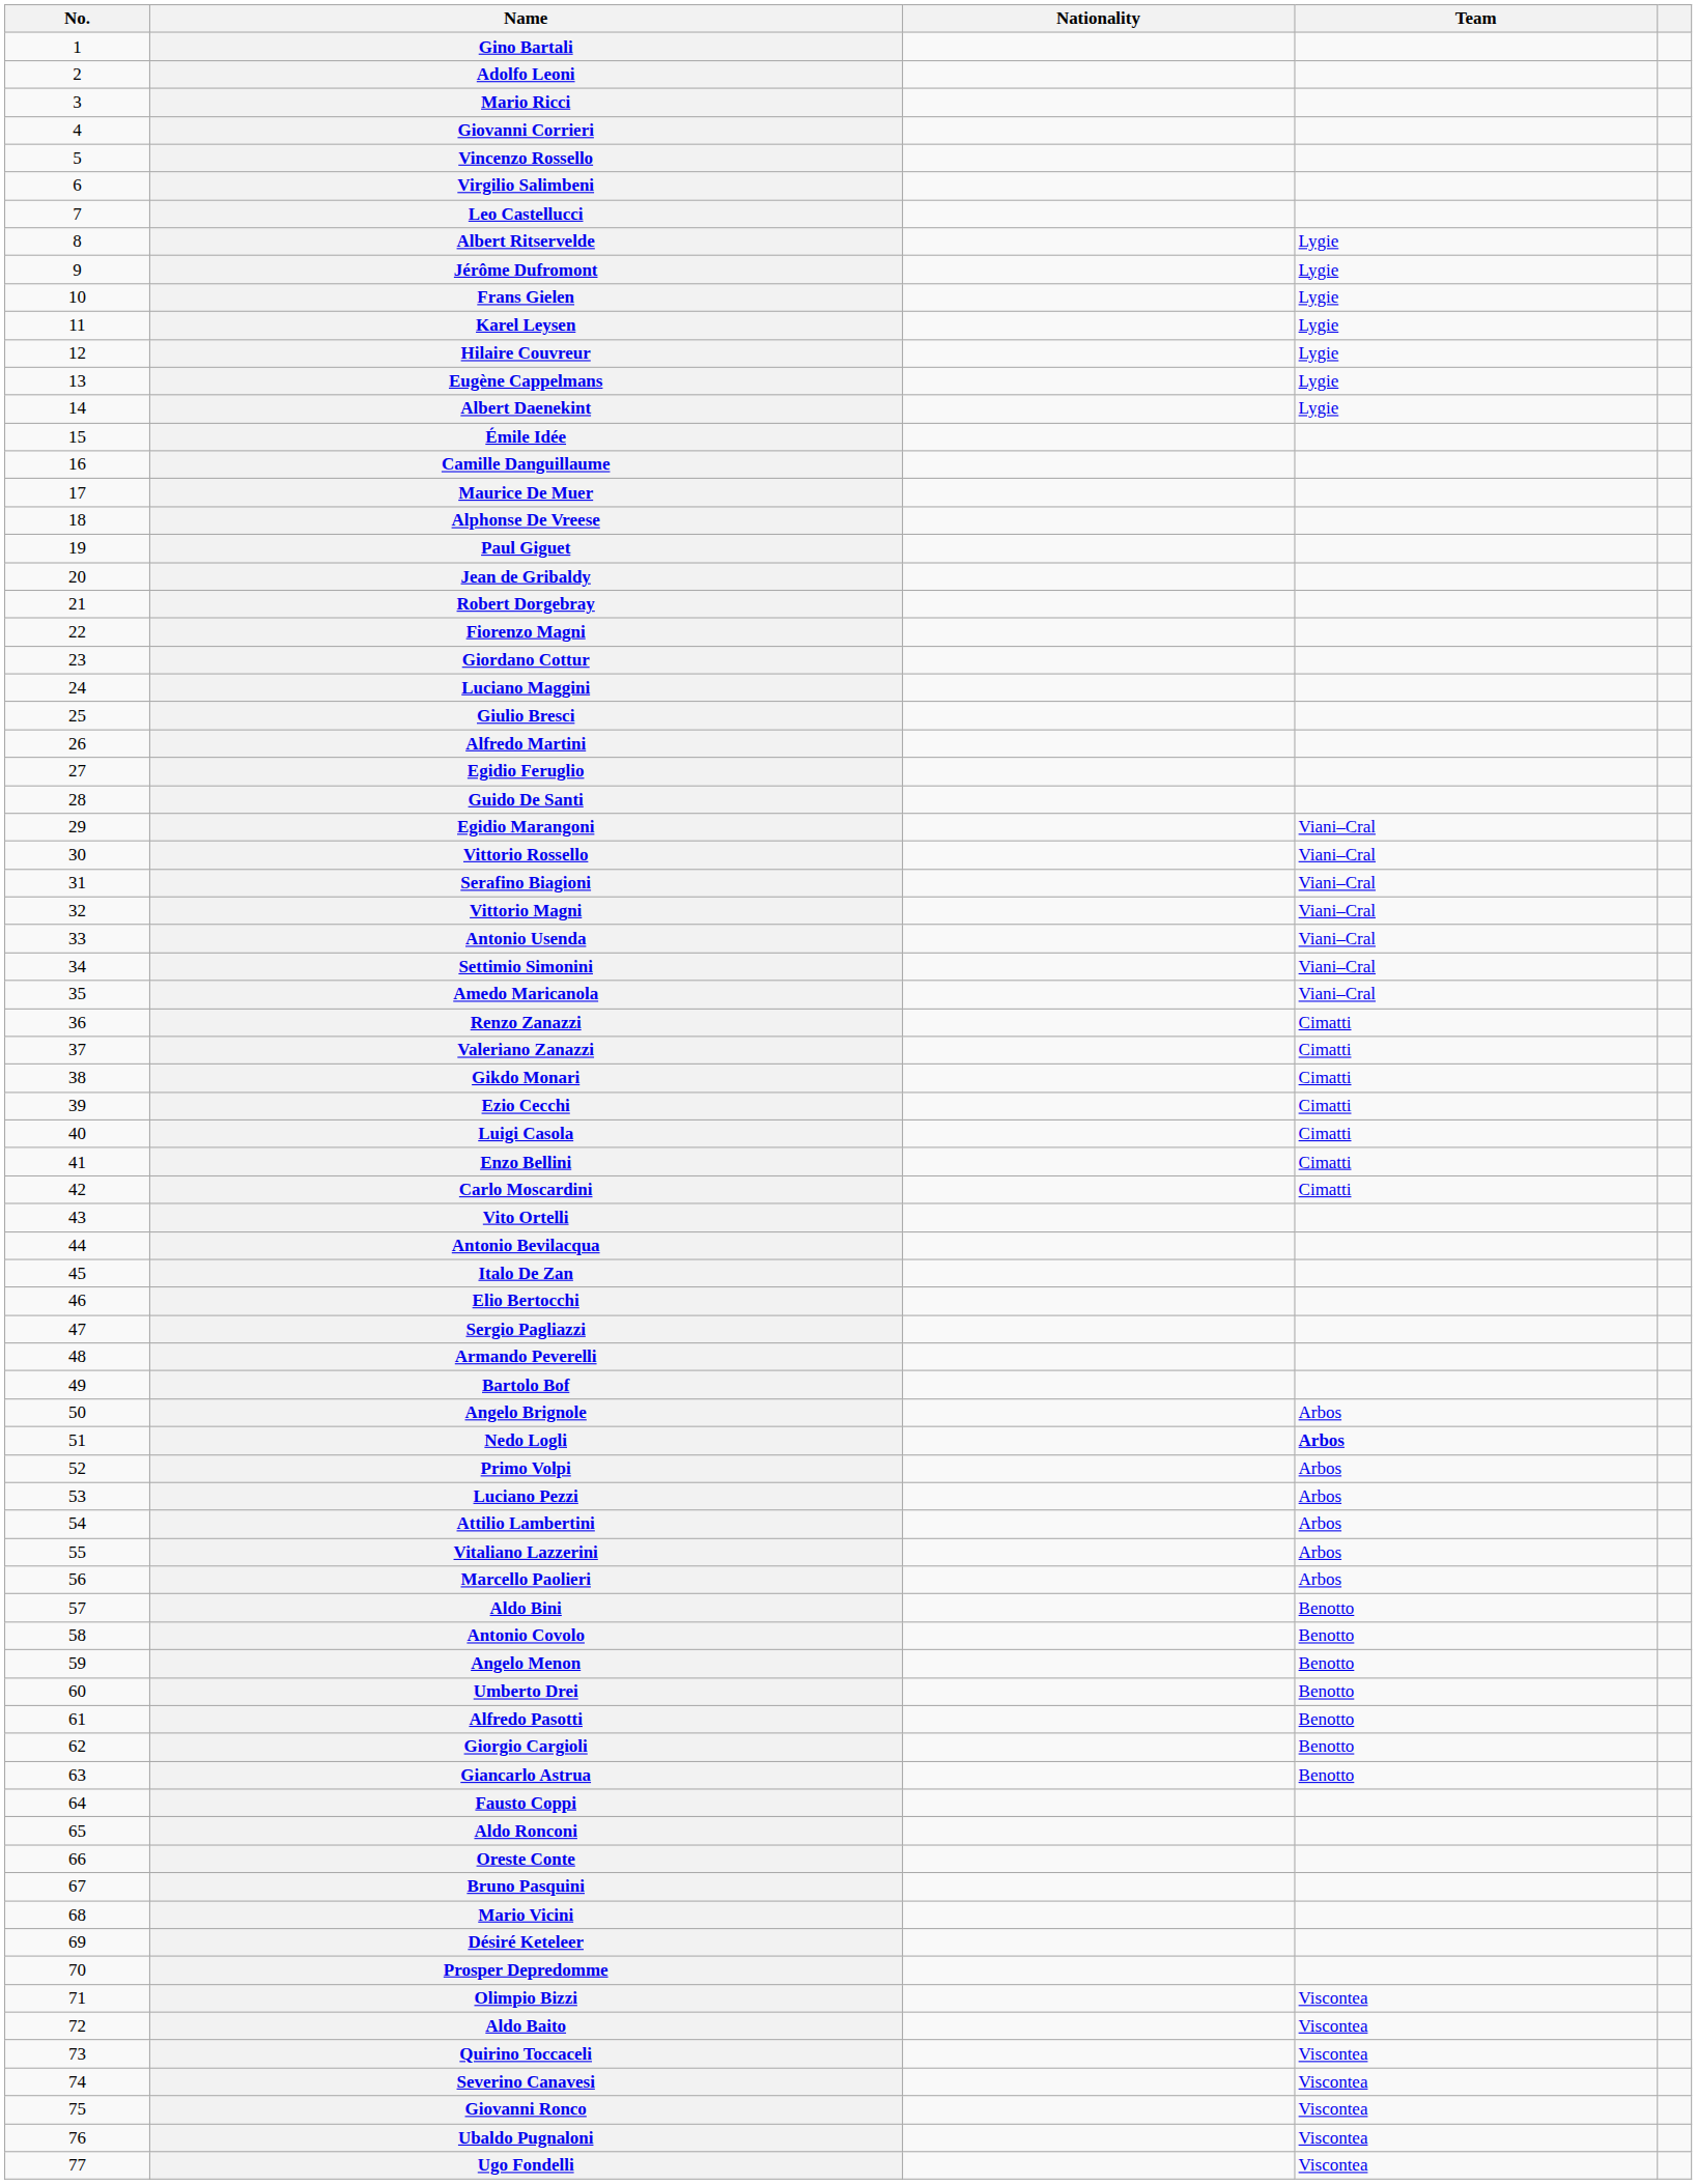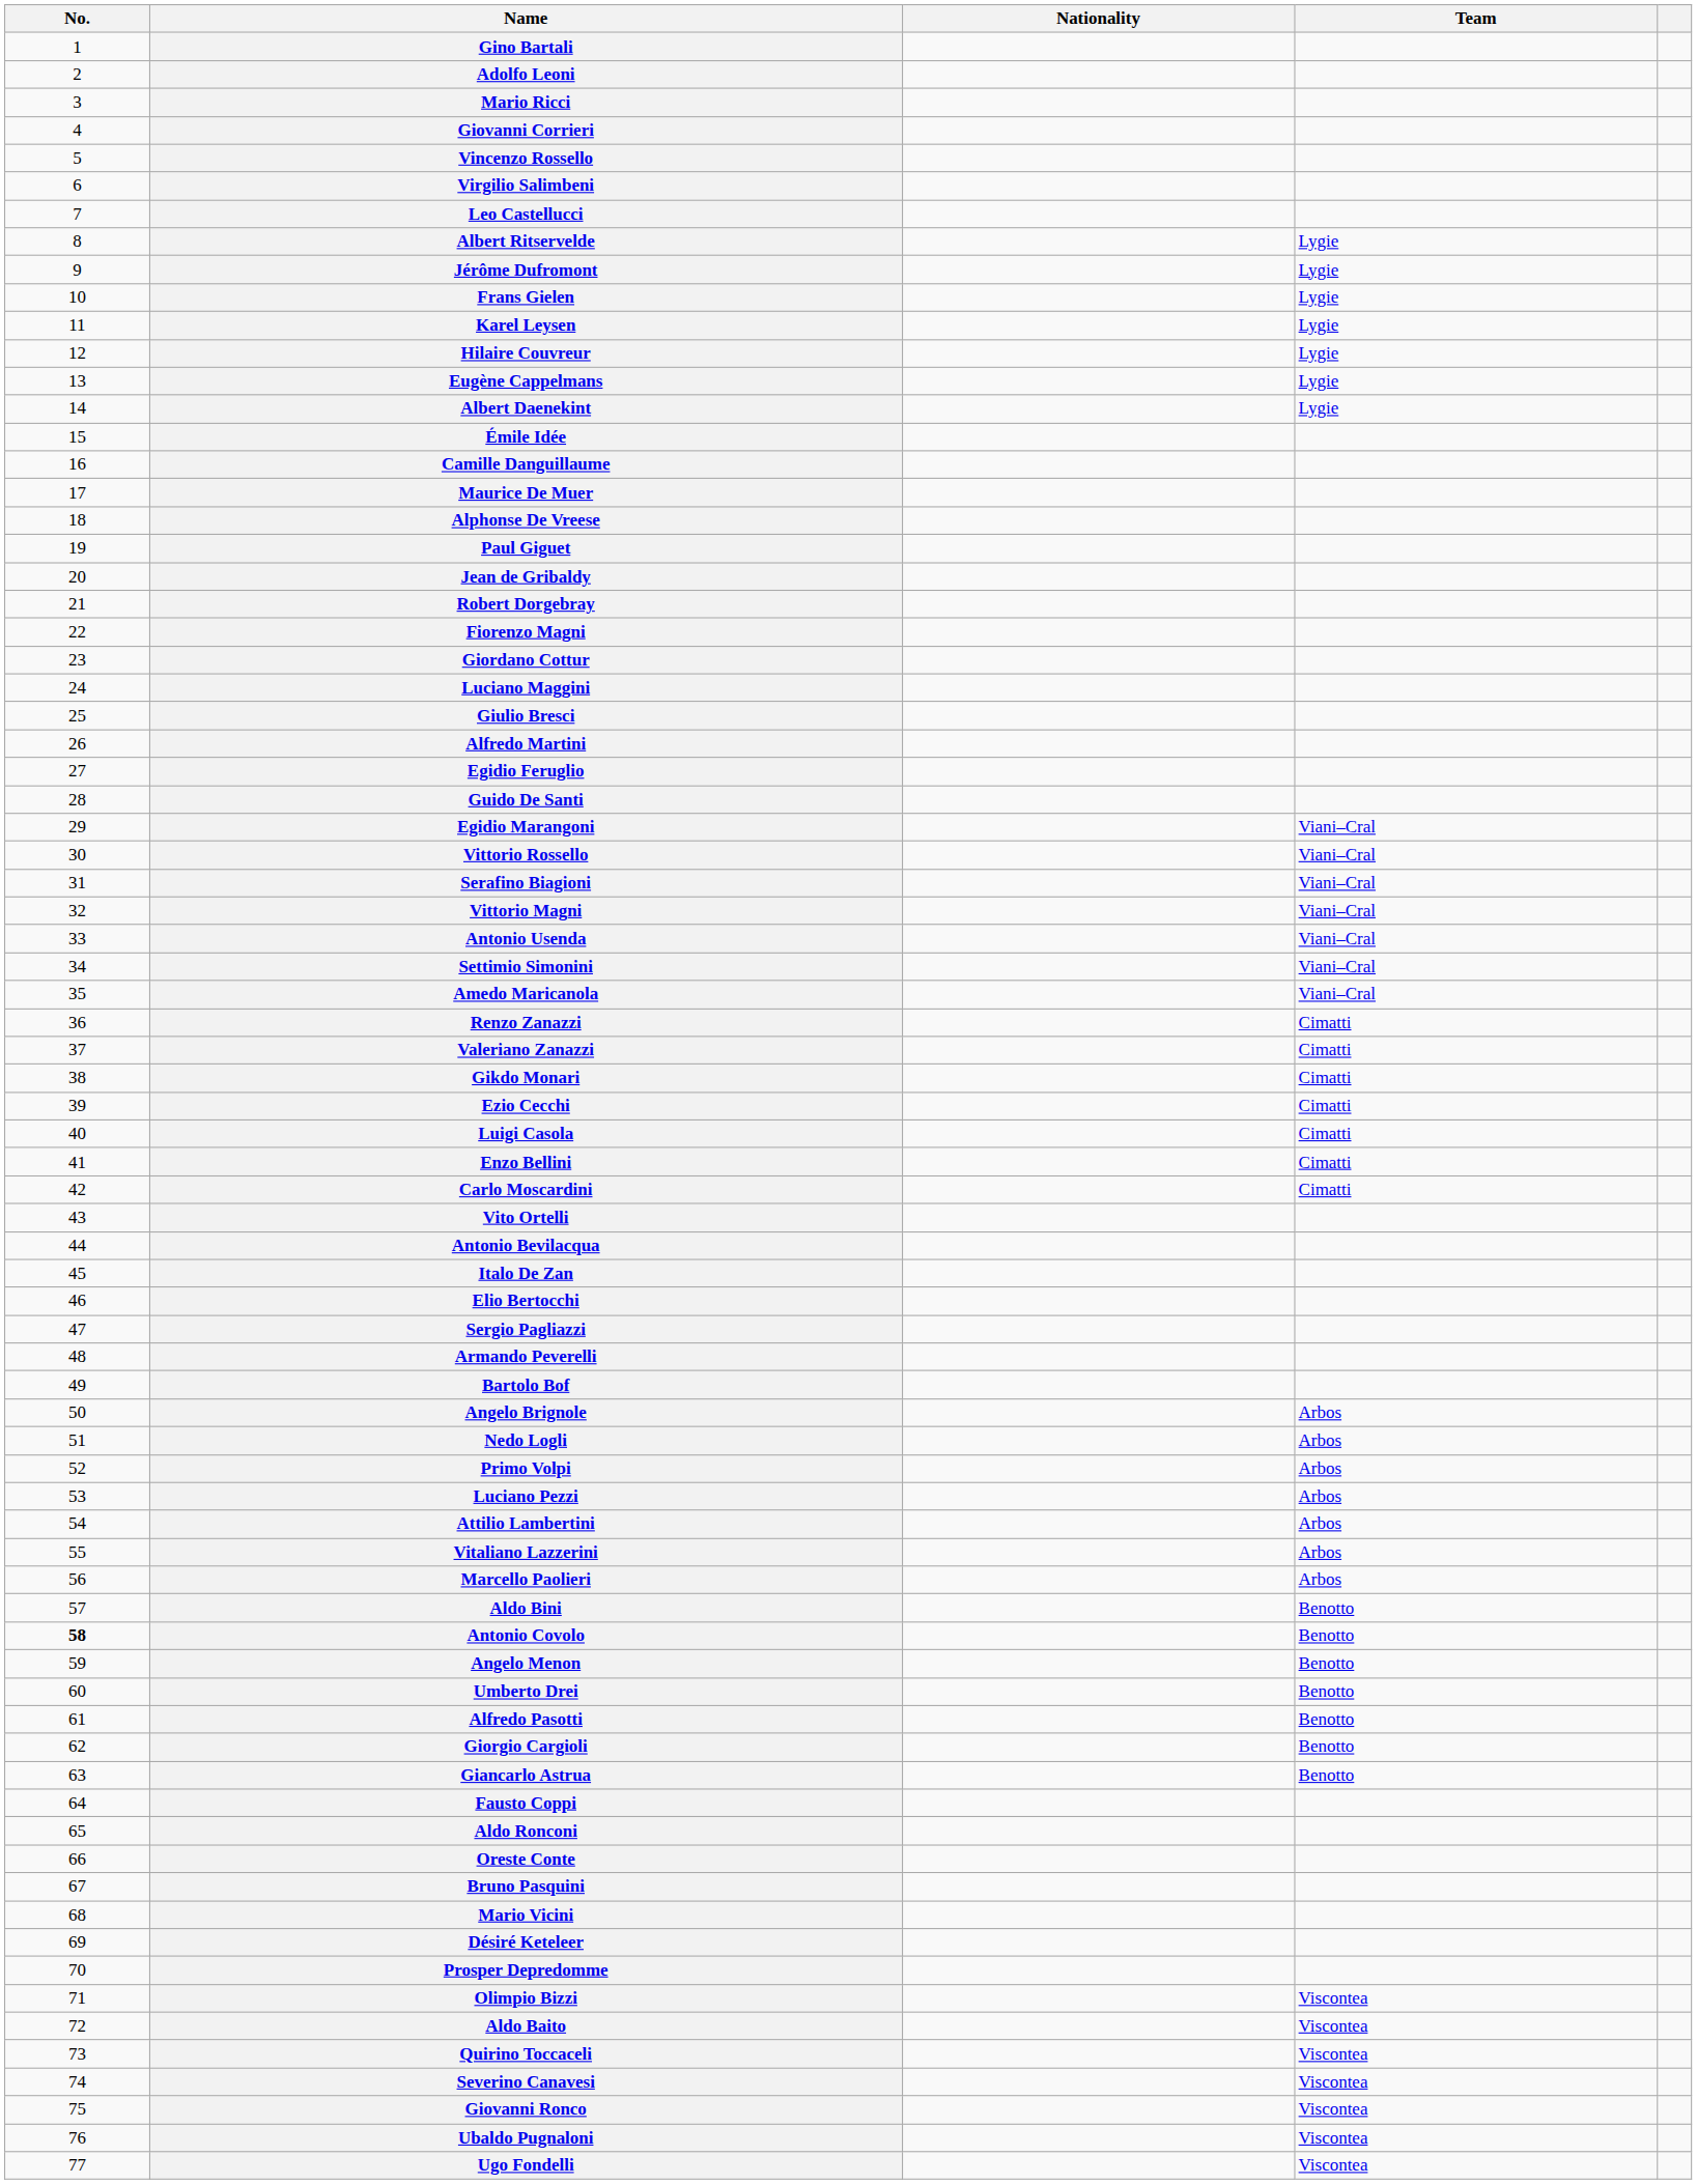Nedo Logli | Team: bold -> normal
Antonio Covolo | No.: normal -> bold
